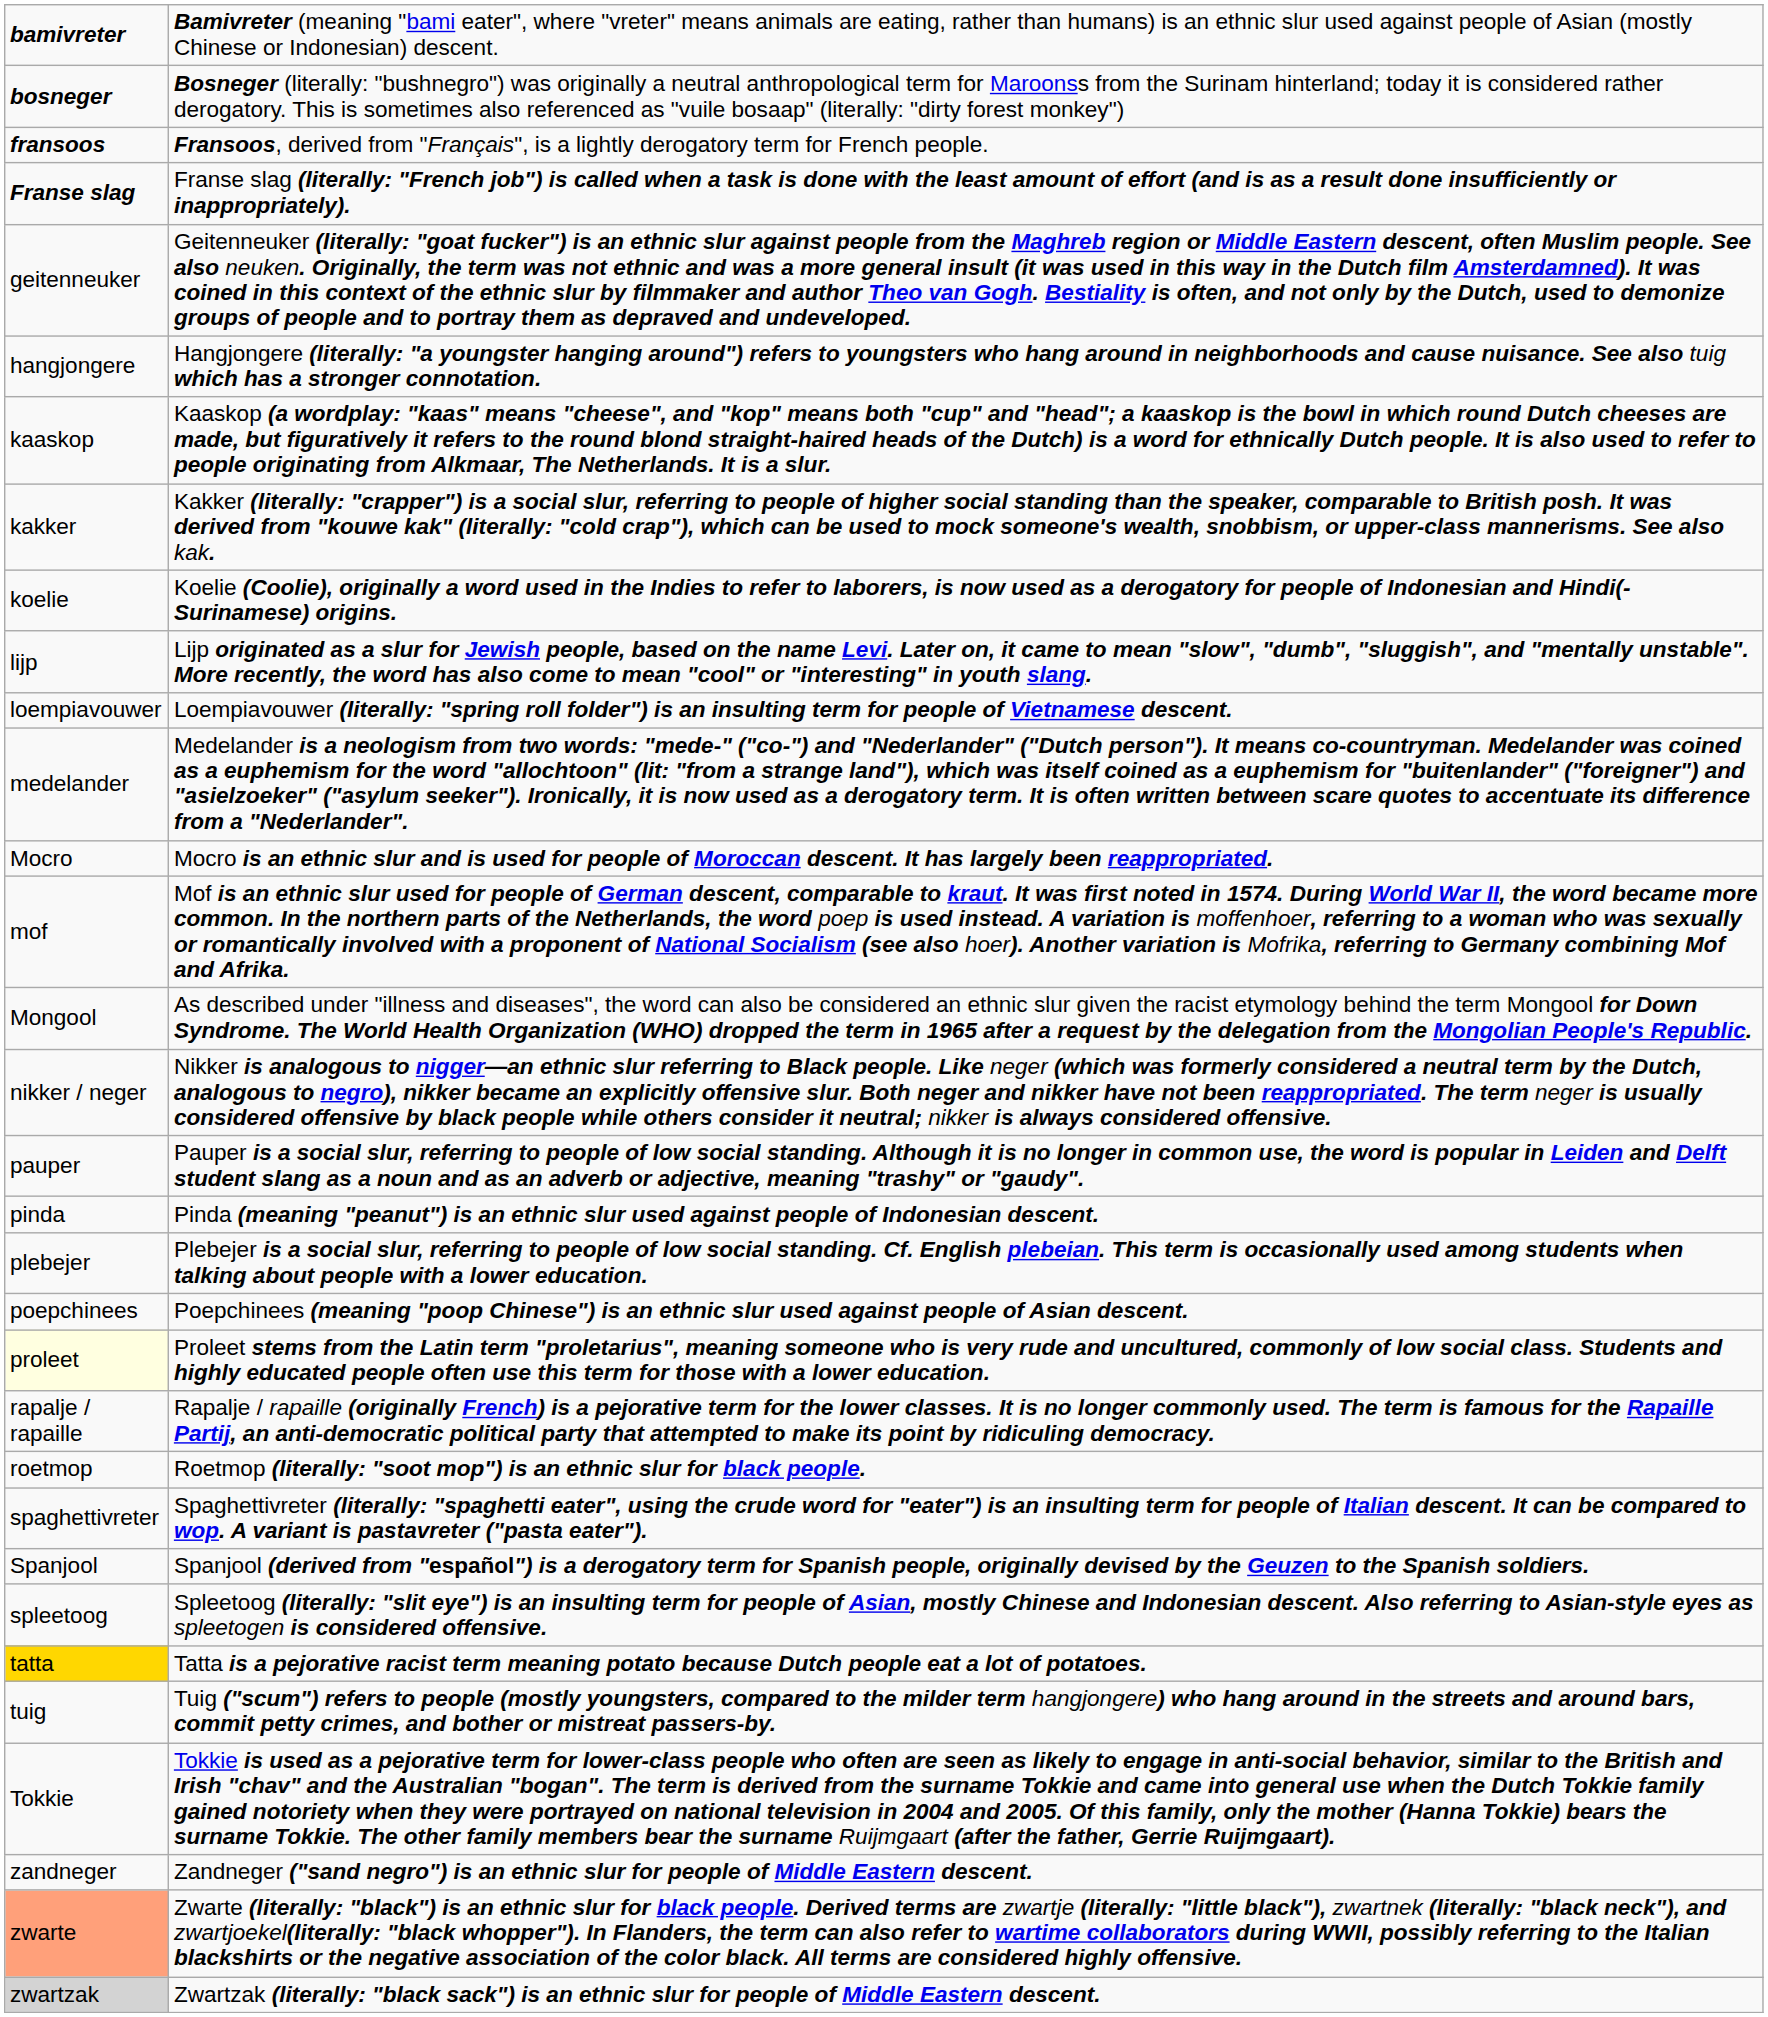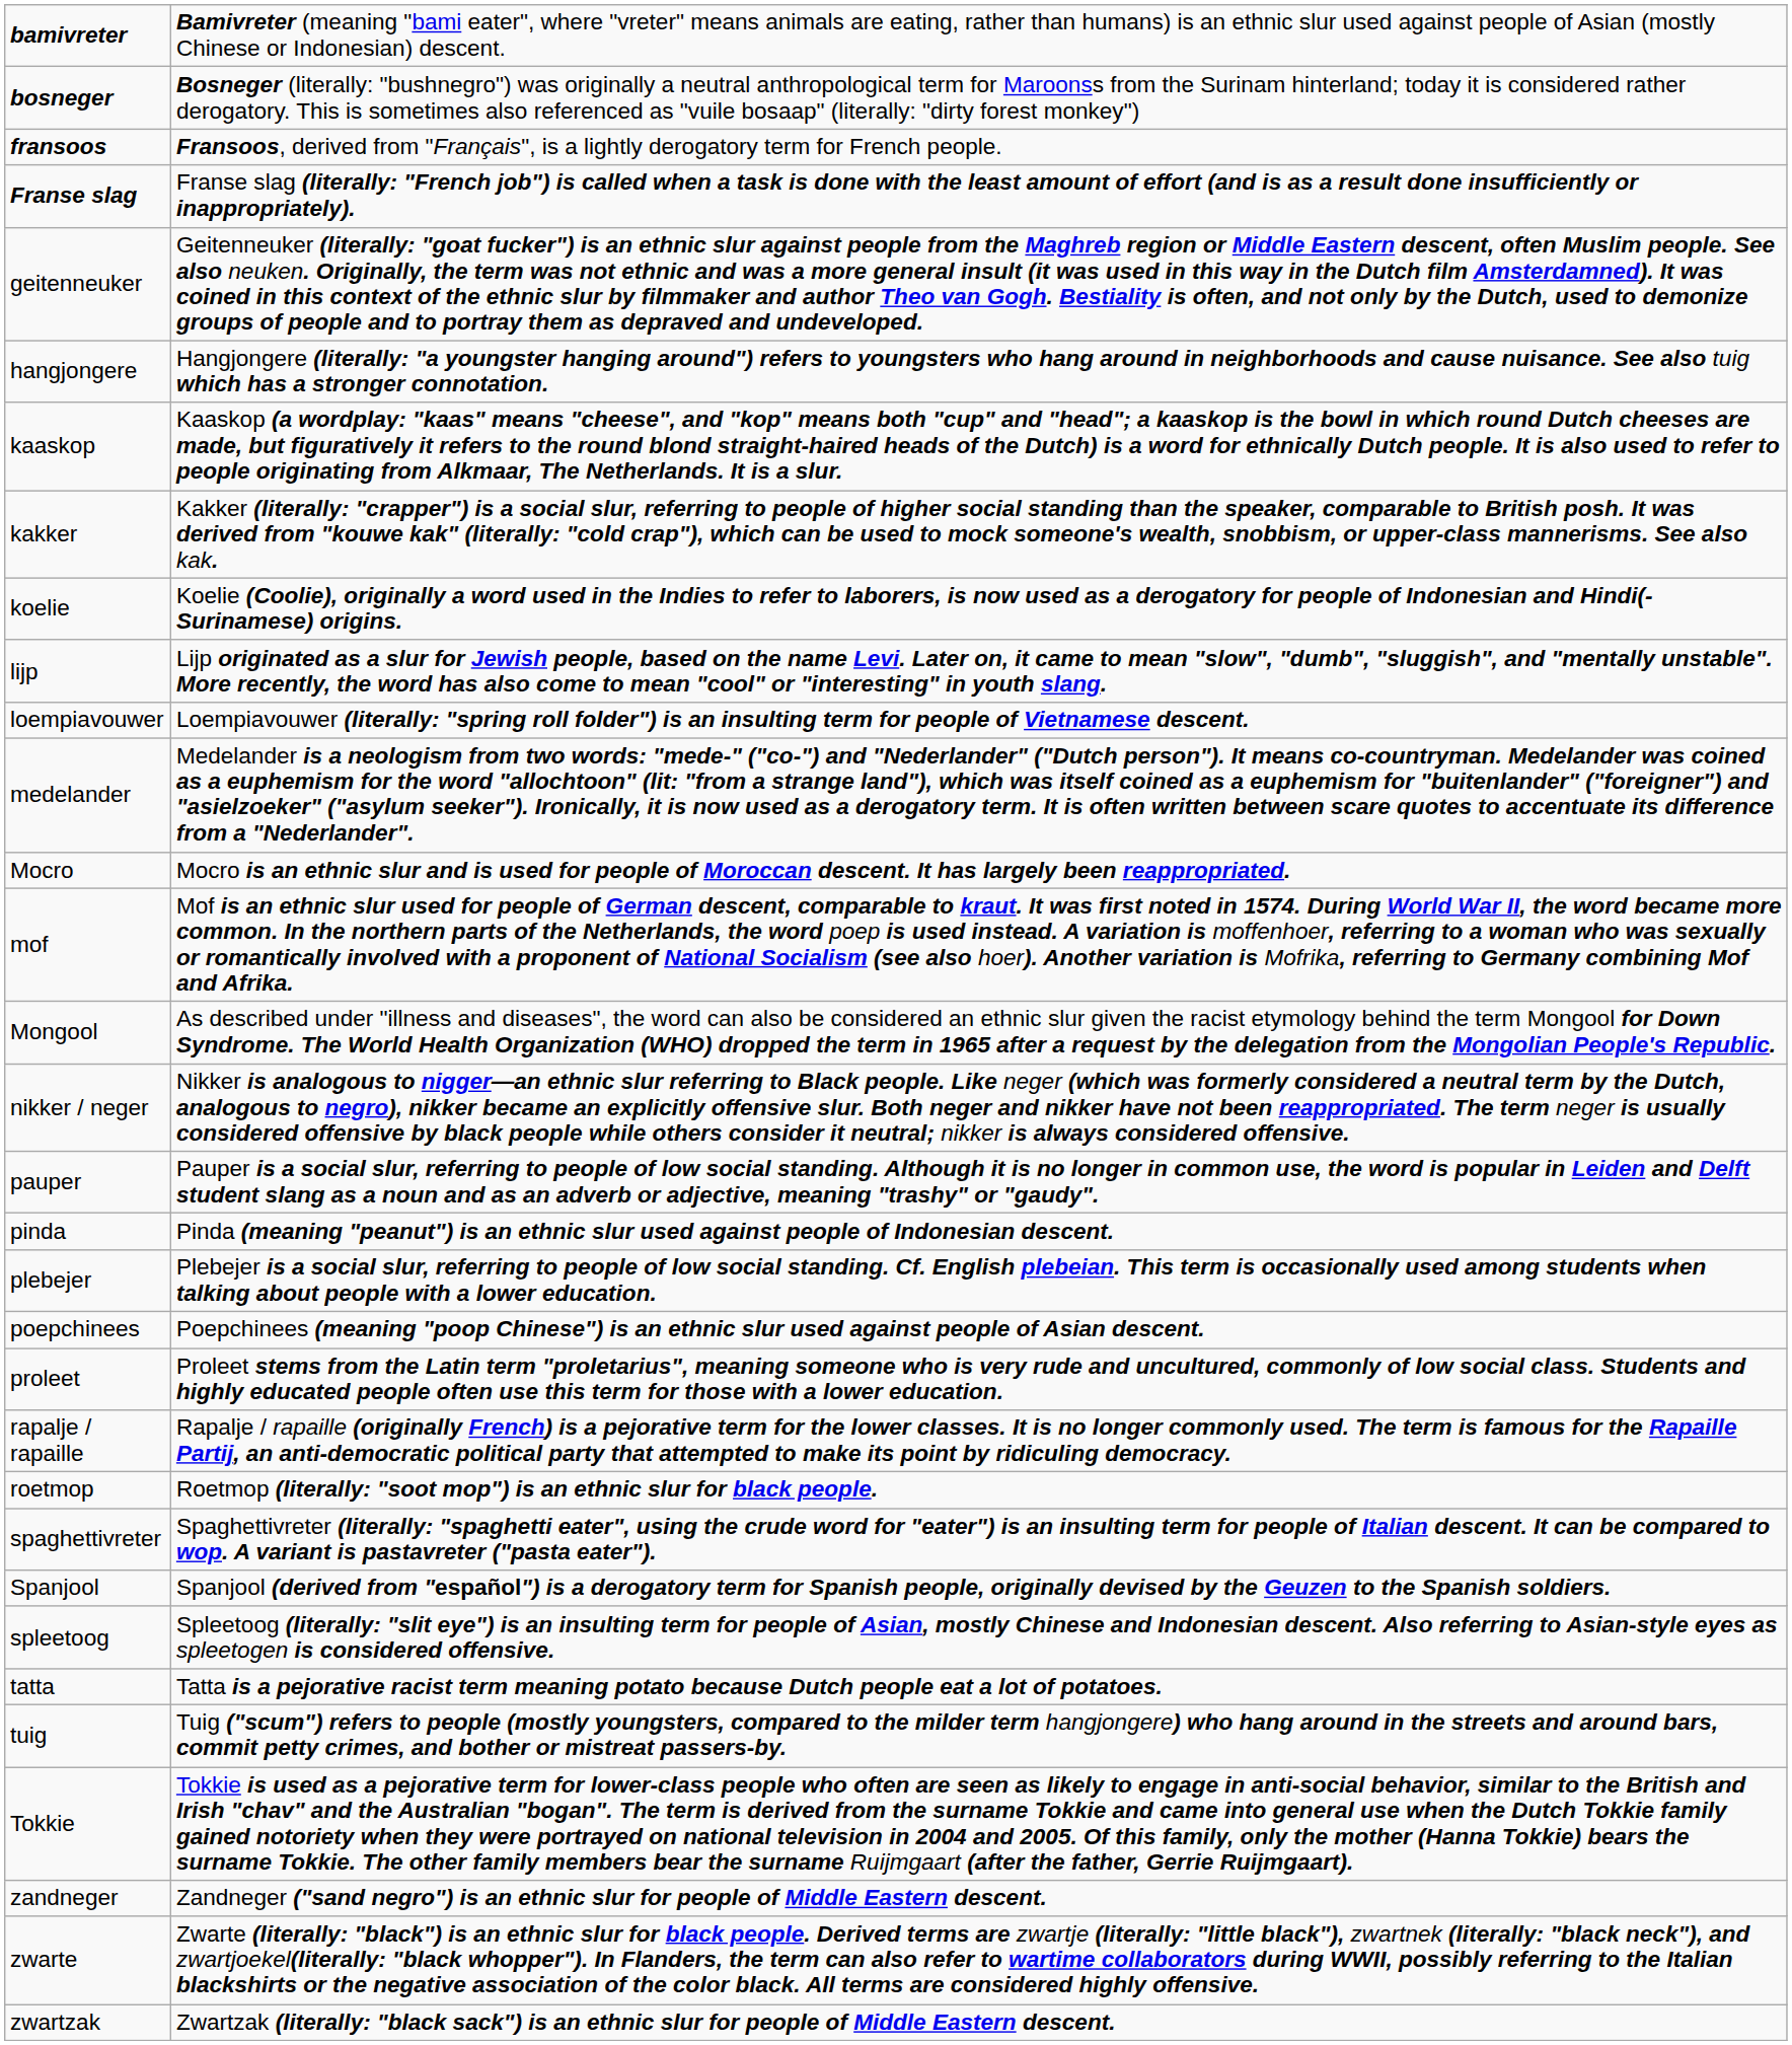proleet | column 1: lightyellow background -> no background
tatta | column 1: gold background -> no background
zwarte | column 1: lightsalmon background -> no background
zwartzak | column 1: lightgrey background -> no background
